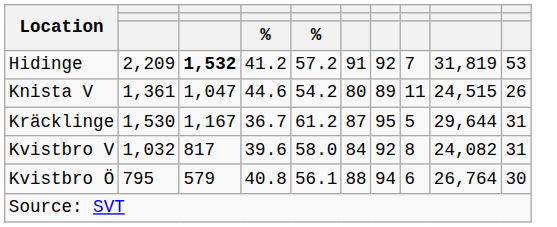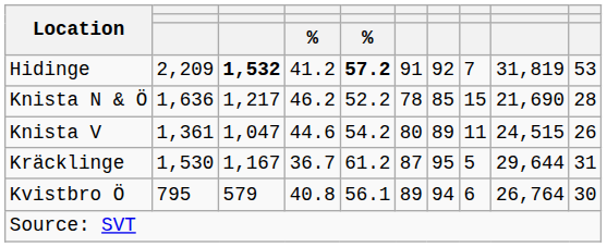Hidinge | column 5: normal -> bold
+ row: Knista N & Ö | 1,636 | 1,217 | 46.2 | 52.2 | 78 | 85 | 15 | 21,690 | 28
- row: Kvistbro V | 1,032 | 817 | 39.6 | 58.0 | 84 | 92 | 8 | 24,082 | 31
Kvistbro Ö | column 6: 88 -> 89
